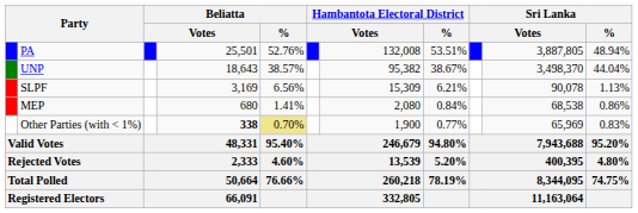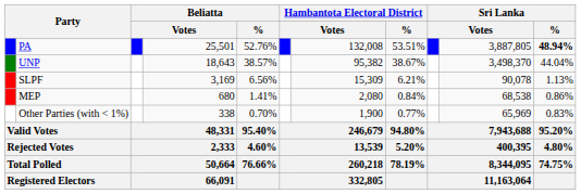PA | Sri Lanka / %: normal -> bold
Other Parties (with < 1%) | column 4: bold -> normal
Other Parties (with < 1%) | Beliatta / %: khaki background -> no background
